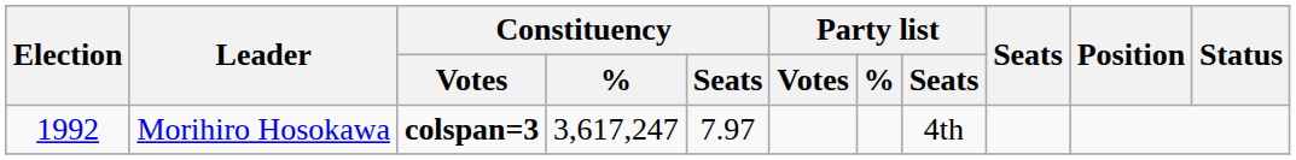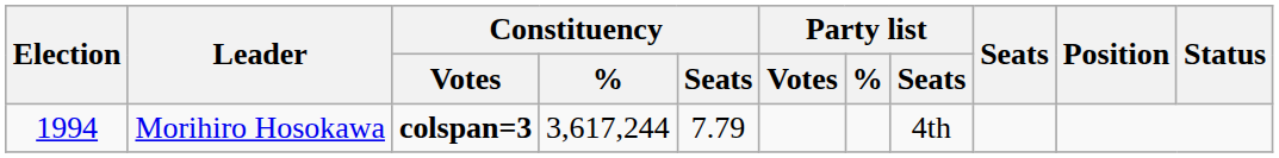Morihiro Hosokawa | Election: 1992 -> 1994
Morihiro Hosokawa | Constituency / %: 3,617,247 -> 3,617,244
Morihiro Hosokawa | Constituency / Seats: 7.97 -> 7.79
